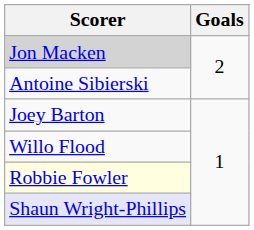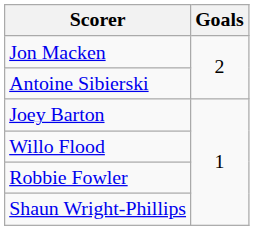Jon Macken | Scorer: lightgrey background -> no background
Robbie Fowler | Scorer: lightyellow background -> no background
Shaun Wright-Phillips | Scorer: lavender background -> no background
